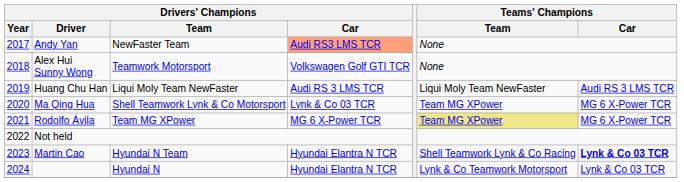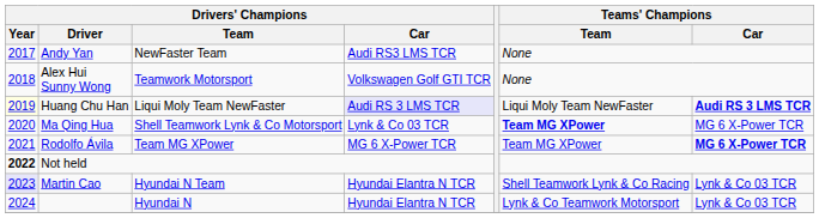Andy Yan | Drivers' Champions / Car: lightsalmon background -> no background
Huang Chu Han | Drivers' Champions / Year: no background -> lightyellow background
Huang Chu Han | Drivers' Champions / Car: no background -> lavender background
Huang Chu Han | Teams' Champions / Car: normal -> bold
Ma Qing Hua | Teams' Champions / Team: normal -> bold
Rodolfo Ávila | Teams' Champions / Team: khaki background -> no background
Rodolfo Ávila | Teams' Champions / Car: normal -> bold
Not held | Drivers' Champions / Year: normal -> bold
Martin Cao | Drivers' Champions / Year: no background -> lavender background
Martin Cao | Teams' Champions / Car: bold -> normal
